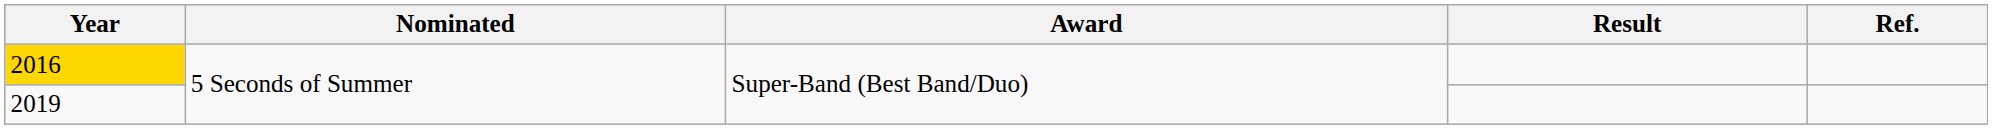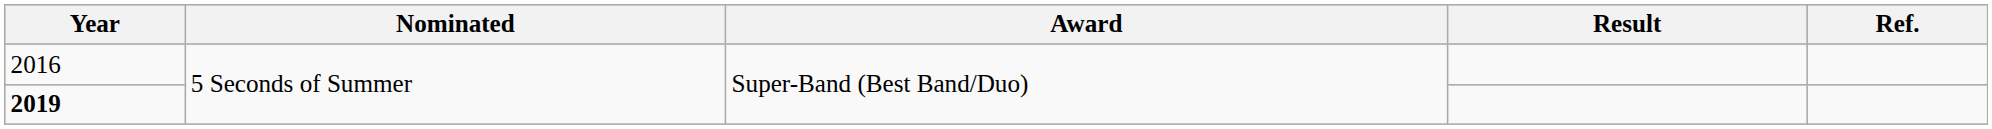2016 | Year: gold background -> no background
2019 | Year: normal -> bold
